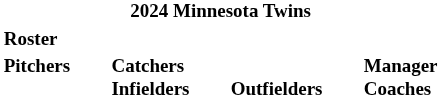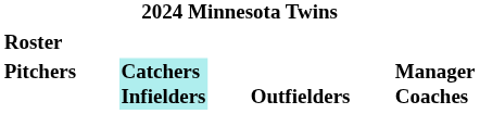Pitchers | column 2: no background -> paleturquoise background
